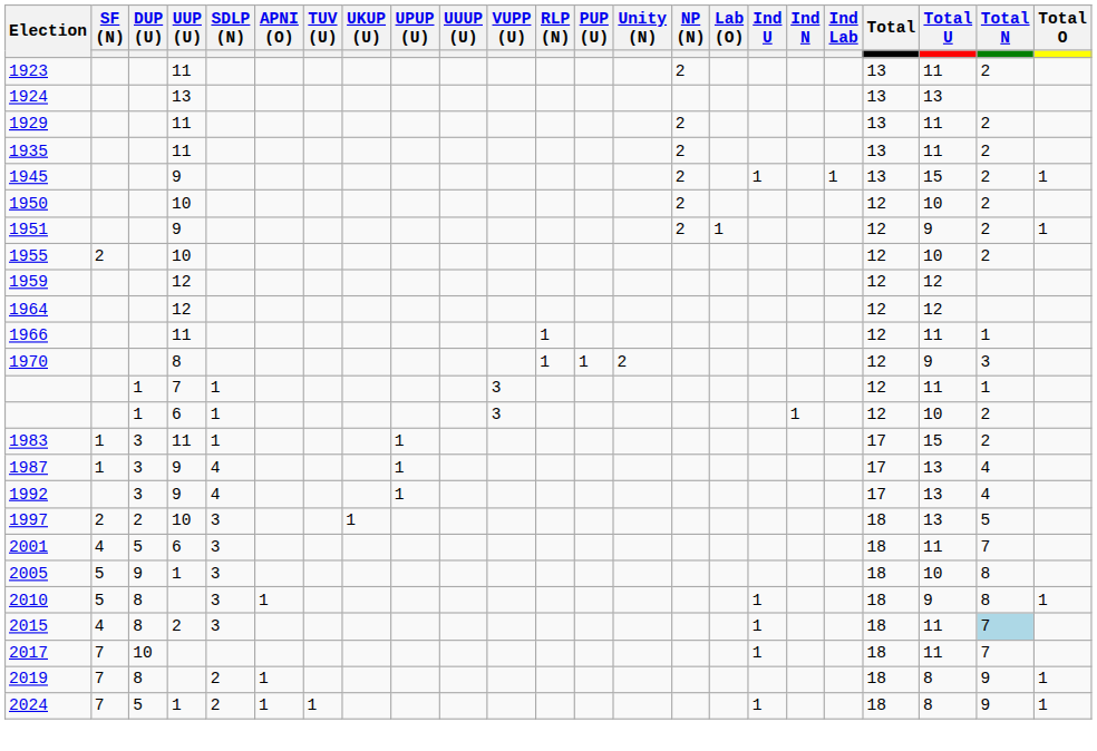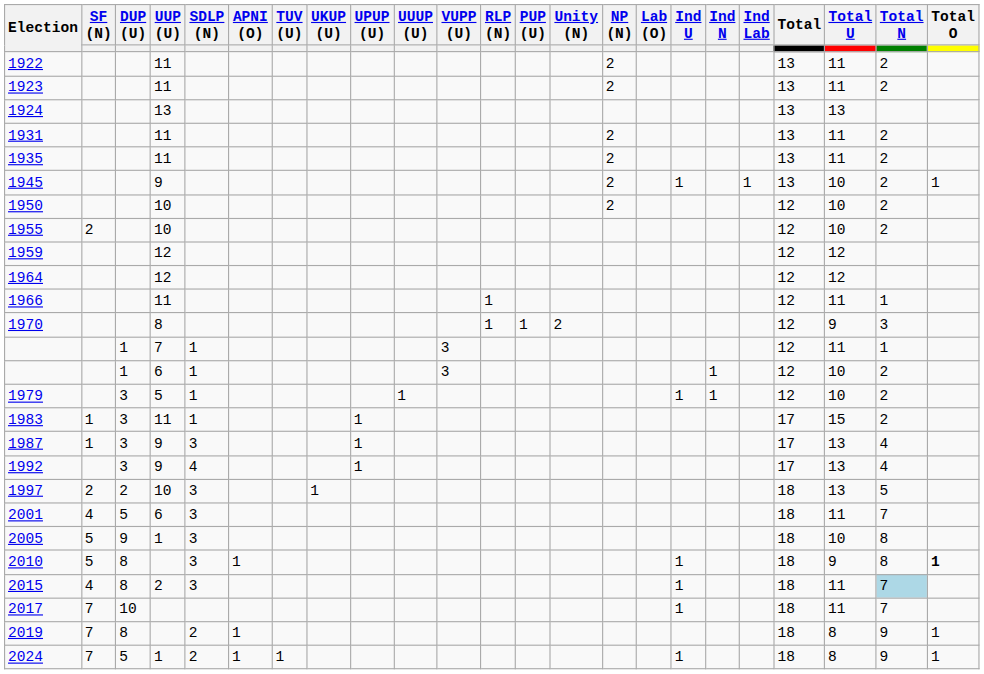+ row: 1922 | 11 | 2 | 13 | 11 | 2
- row: 1929 | 11 | 2 | 13 | 11 | 2
+ row: 1931 | 11 | 2 | 13 | 11 | 2
1945 | Total U: 15 -> 10
- row: 1951 | 9 | 2 | 1 | 12 | 9 | 2 | 1
+ row: 1979 | 3 | 5 | 1 | 1 | 1 | 1 | 12 | 10 | 2
1987 | SDLP (N): 4 -> 3
2010 | Total O: normal -> bold
